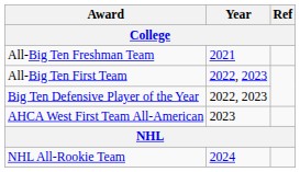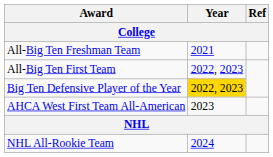Big Ten Defensive Player of the Year | Year: no background -> gold background
